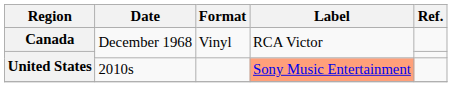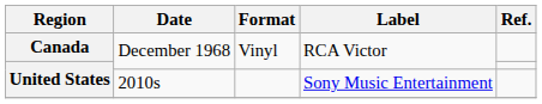United States / 2010s | Label: lightsalmon background -> no background
